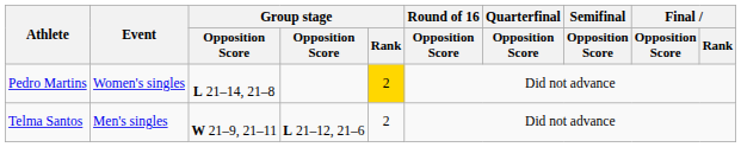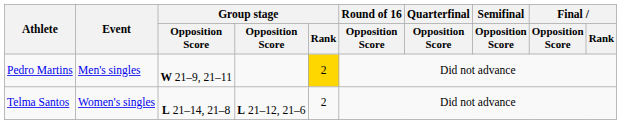Pedro Martins | Event: Women's singles -> Men's singles
Pedro Martins | column 3: L 21–14, 21–8 -> W 21–9, 21–11
Telma Santos | Event: Men's singles -> Women's singles
Telma Santos | column 3: W 21–9, 21–11 -> L 21–14, 21–8
